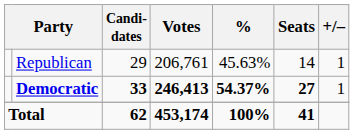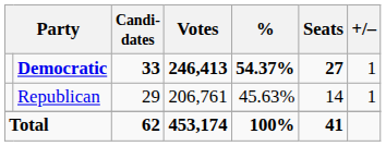rows swapped: Democratic <-> Republican
